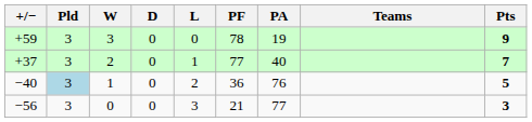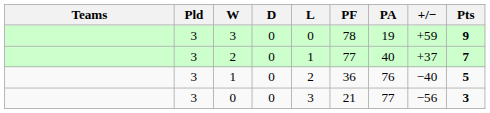columns swapped: Teams <-> +/−
row 4 | Pld: lightblue background -> no background
